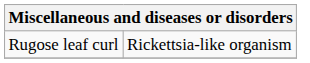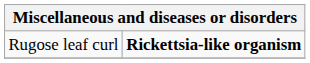Rugose leaf curl | column 2: normal -> bold
